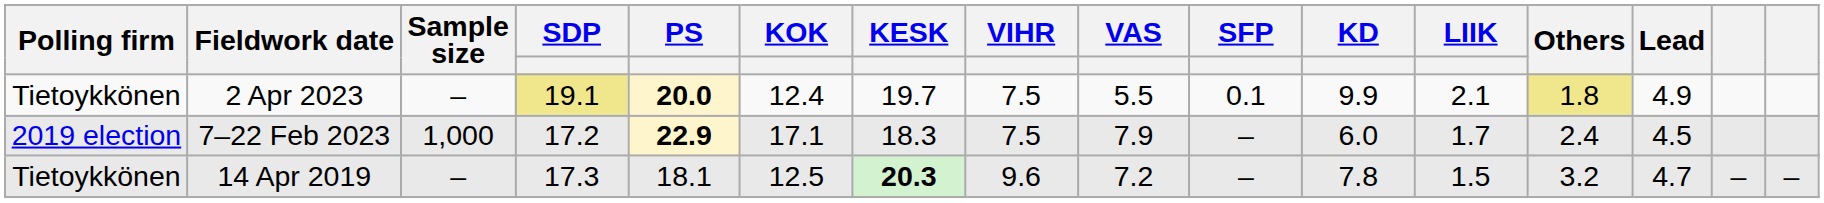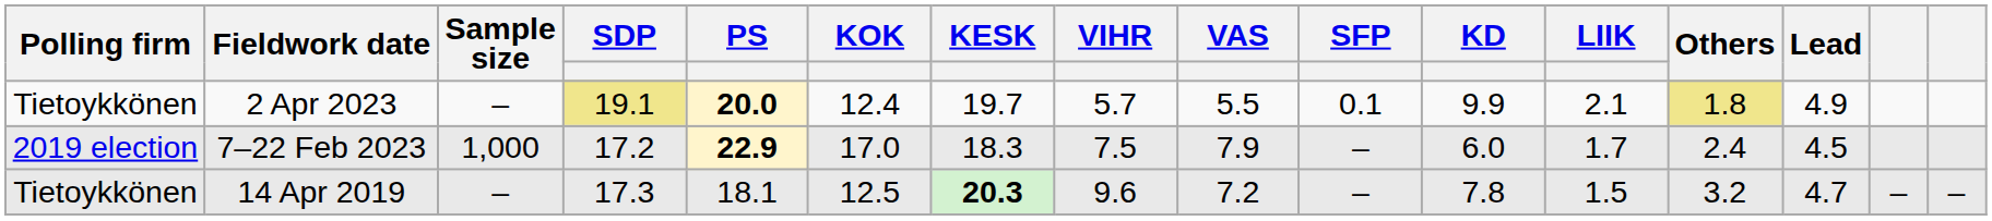2 Apr 2023 | VIHR: 7.5 -> 5.7
7–22 Feb 2023 | KOK: 17.1 -> 17.0
